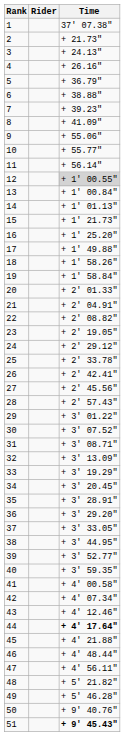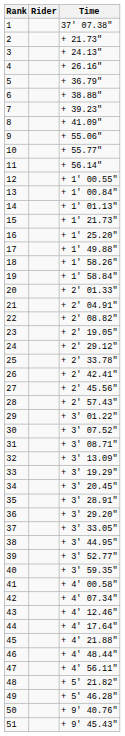12 | Time: lightgrey background -> no background
44 | Time: bold -> normal
51 | Time: bold -> normal
